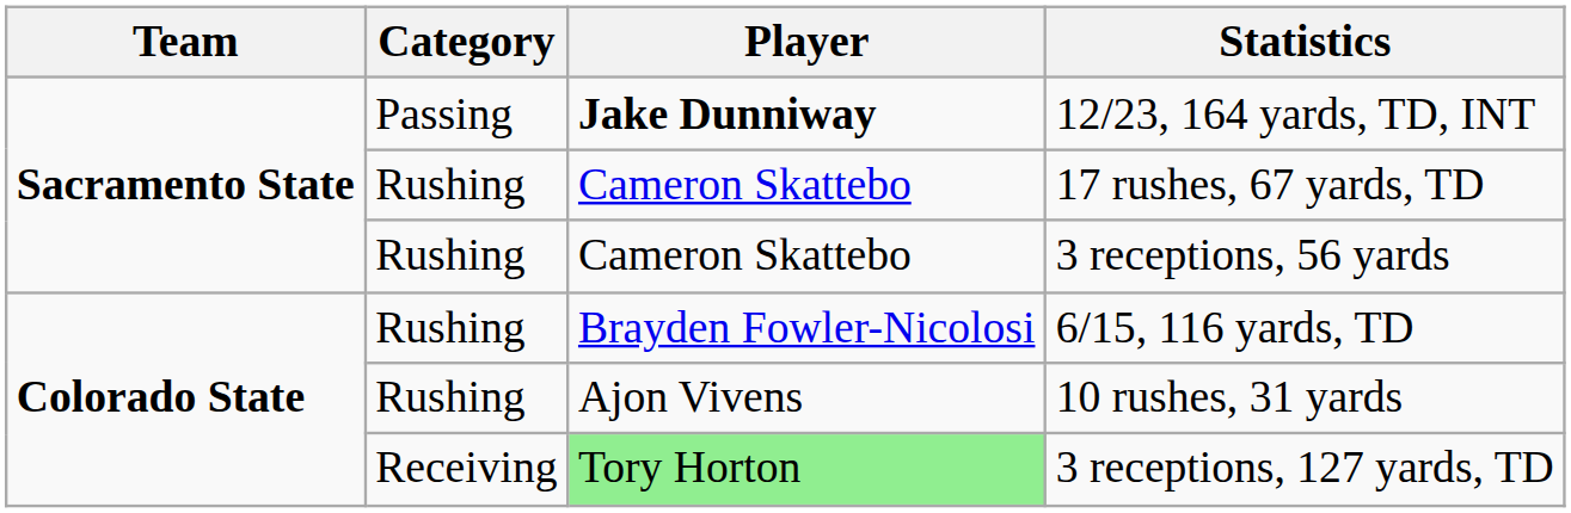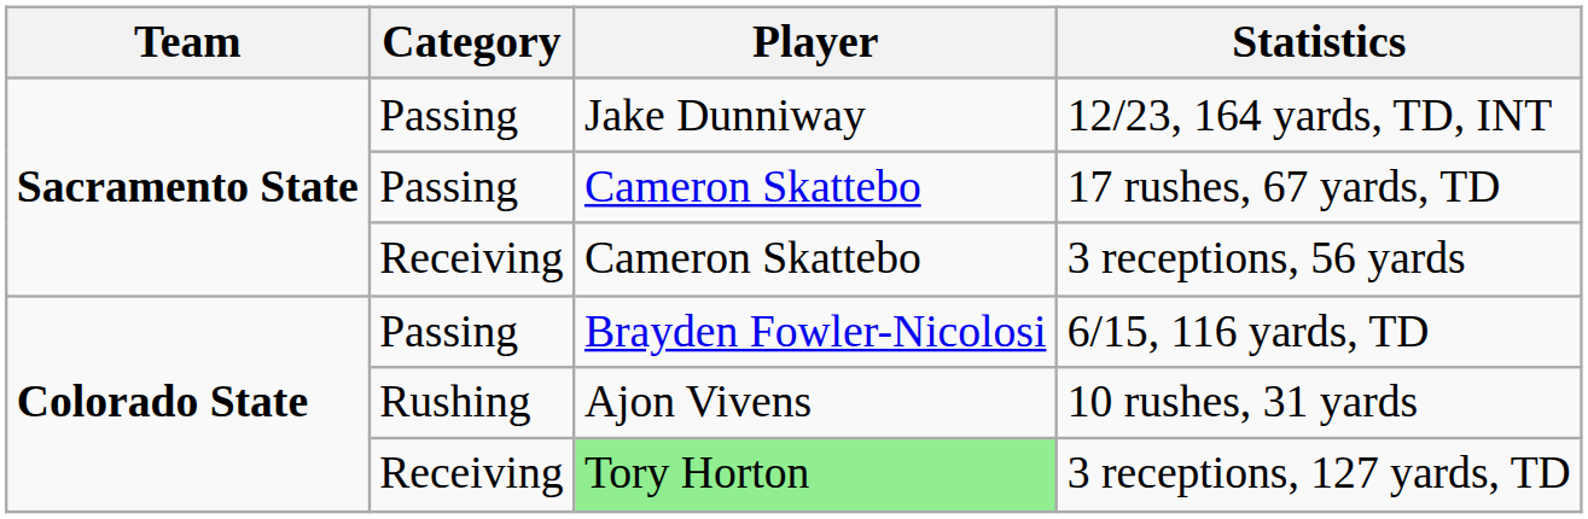12/23, 164 yards, TD, INT | Player: bold -> normal
17 rushes, 67 yards, TD | Category: Rushing -> Passing
3 receptions, 56 yards | Category: Rushing -> Receiving
6/15, 116 yards, TD | Category: Rushing -> Passing
